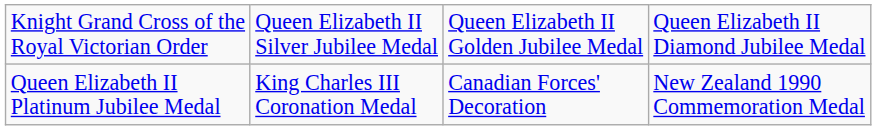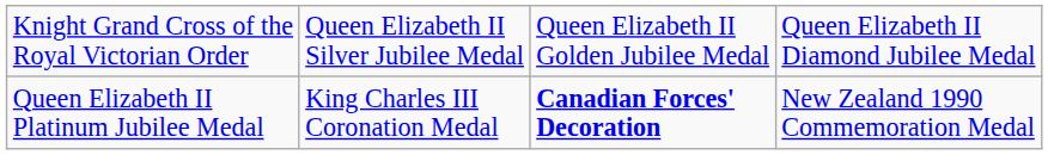Queen Elizabeth II Platinum Jubilee Medal | column 3: normal -> bold
